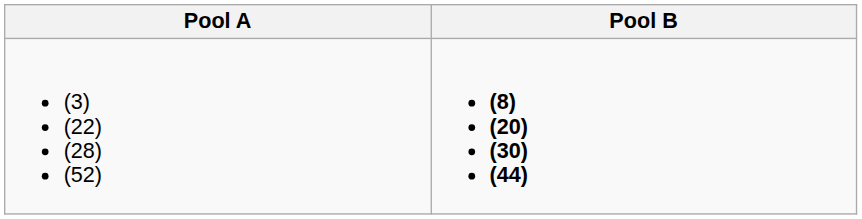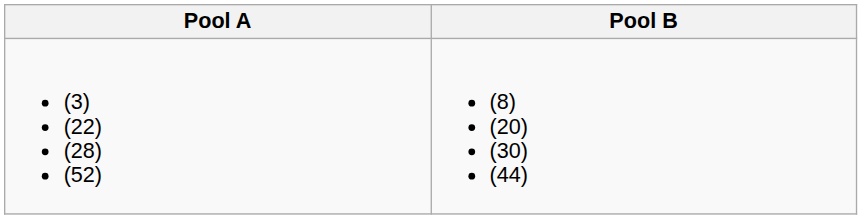(3) (22) (28) (52) | Pool B: bold -> normal
